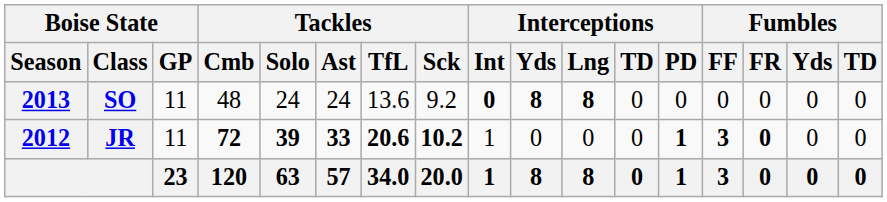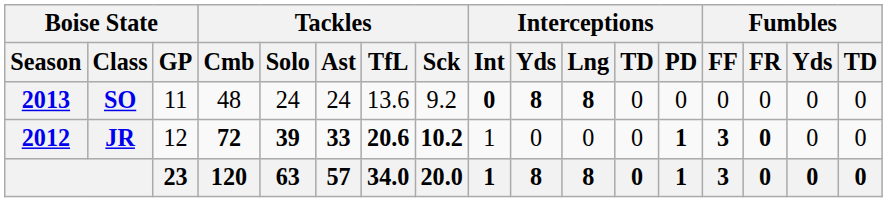JR | Boise State / GP: 11 -> 12
